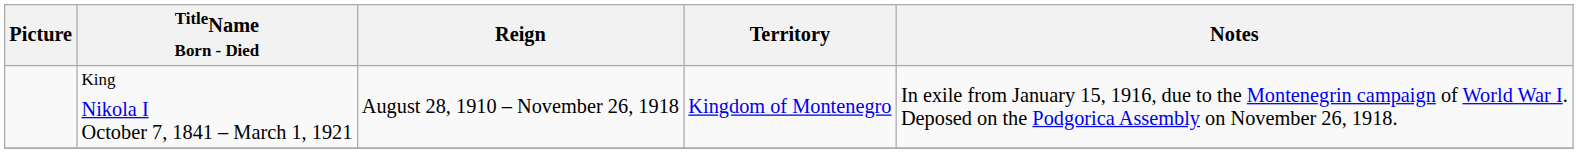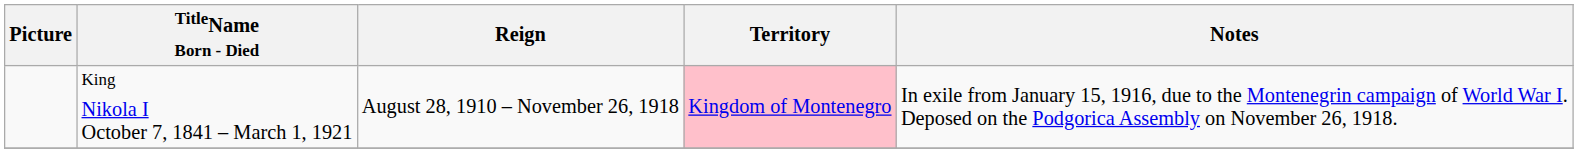King Nikola I October 7, 1841 – March 1, 1921 | Territory: no background -> pink background
